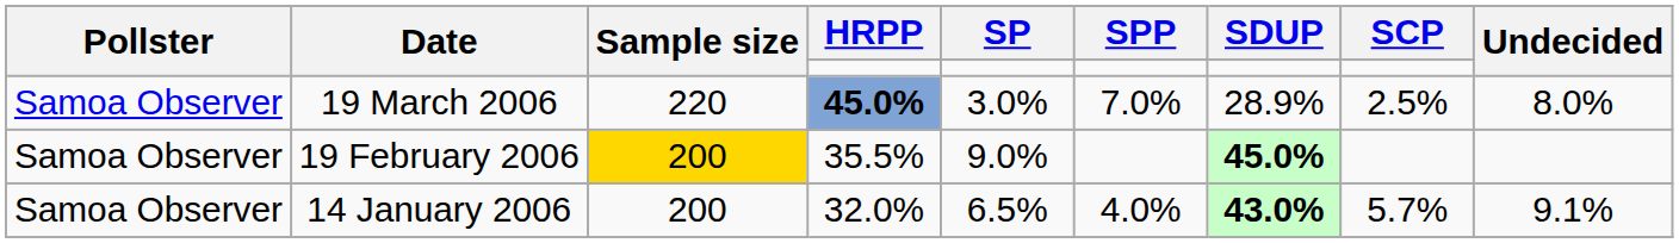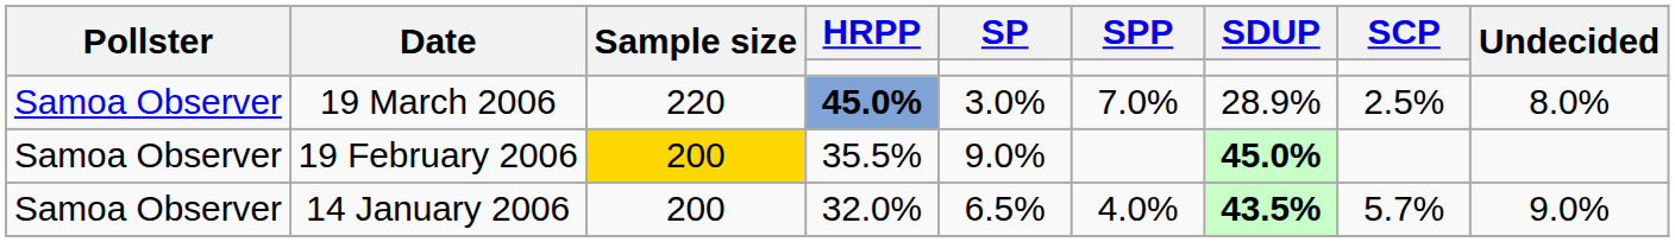14 January 2006 | SDUP: 43.0% -> 43.5%
14 January 2006 | Undecided: 9.1% -> 9.0%
